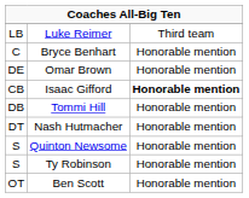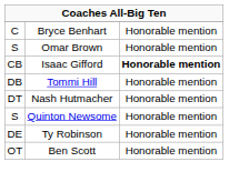- row: LB | Luke Reimer | Third team
Omar Brown | column 1: DE -> S
Ty Robinson | column 1: S -> DE
